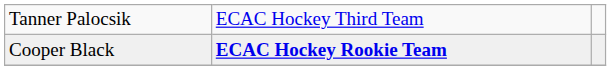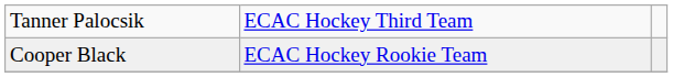Cooper Black | column 2: bold -> normal
